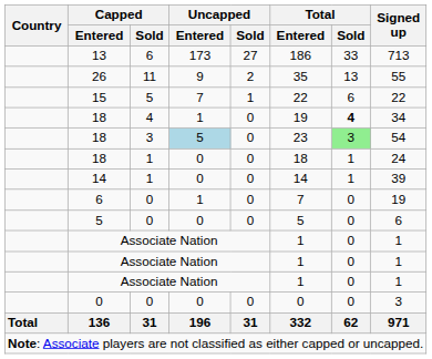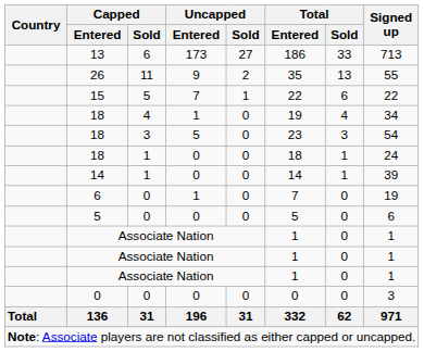18 / 4 | Total / Sold: bold -> normal
18 / 3 | Uncapped / Entered: lightblue background -> no background
18 / 3 | Total / Sold: lightgreen background -> no background
